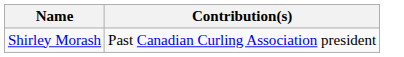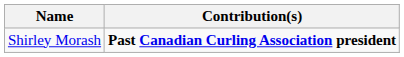Shirley Morash | Contribution(s): normal -> bold
